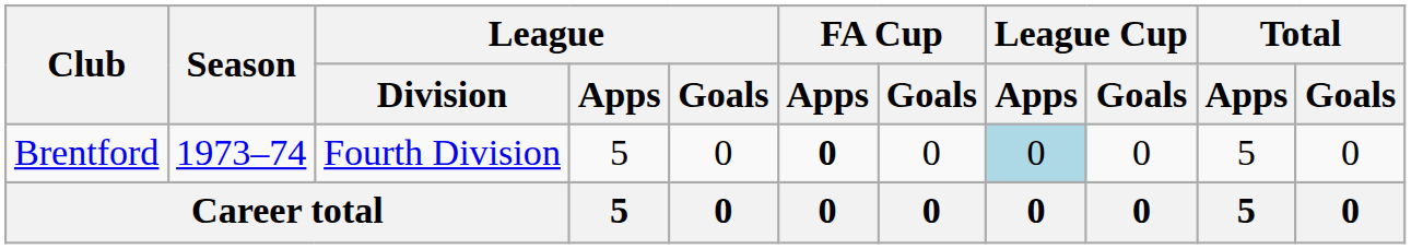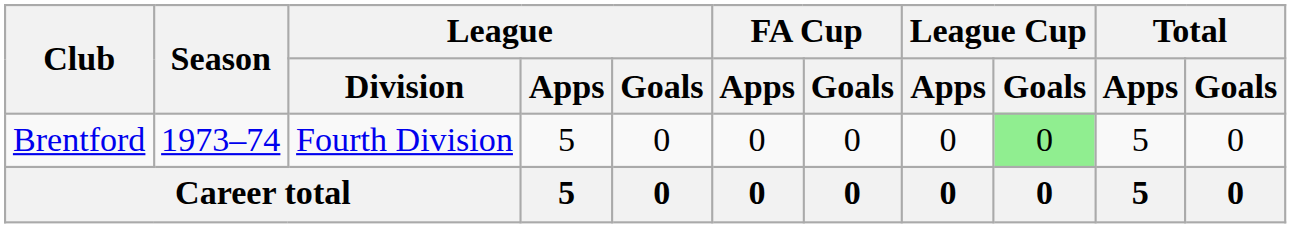Brentford | FA Cup / Apps: bold -> normal
Brentford | League Cup / Apps: lightblue background -> no background
Brentford | League Cup / Goals: no background -> lightgreen background
